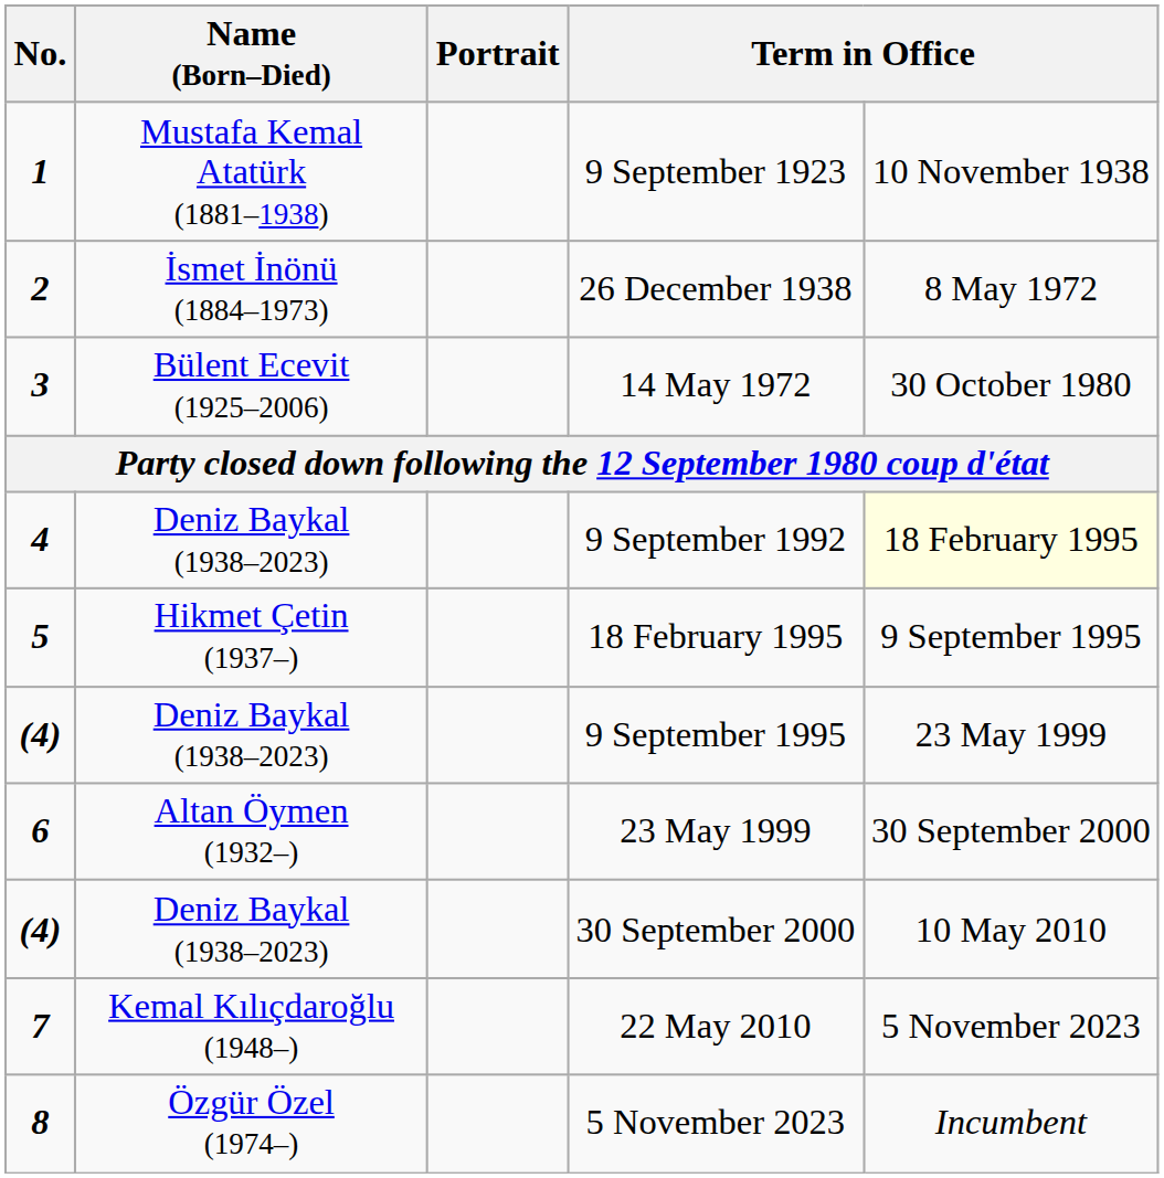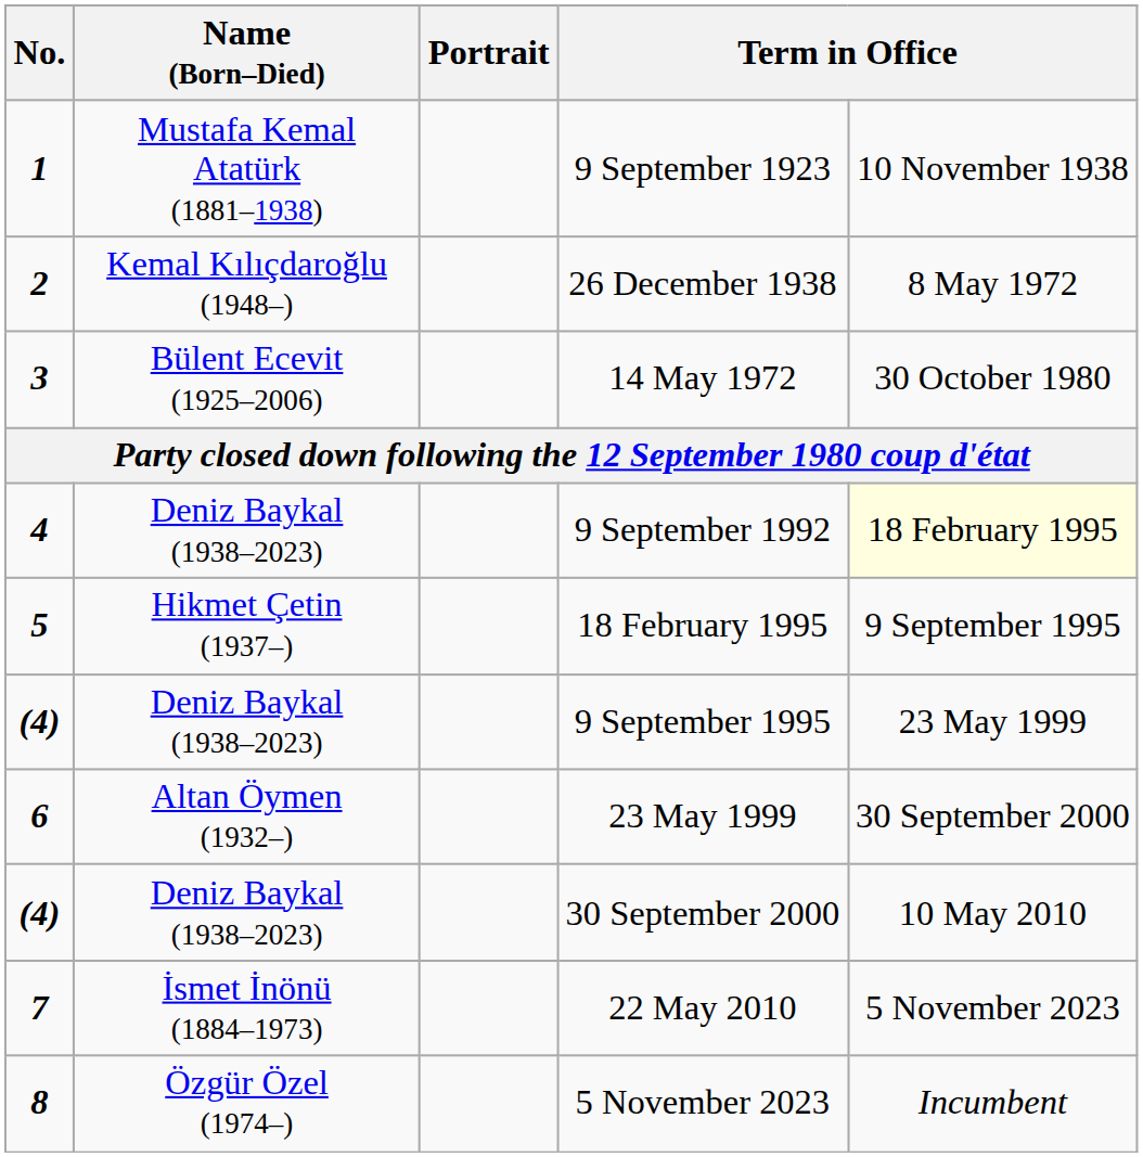26 December 1938 | Name (Born–Died): İsmet İnönü (1884–1973) -> Kemal Kılıçdaroğlu (1948–)
22 May 2010 | Name (Born–Died): Kemal Kılıçdaroğlu (1948–) -> İsmet İnönü (1884–1973)
